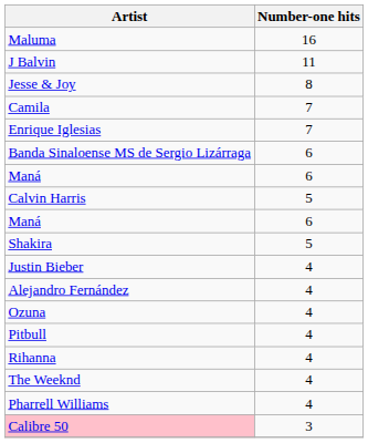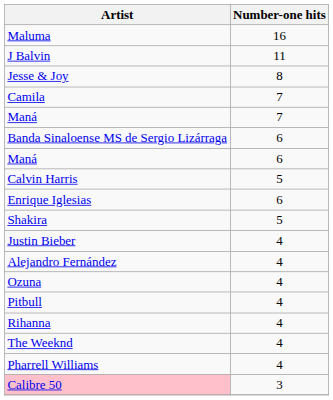row 6 | Artist: Enrique Iglesias -> Maná
row 10 | Artist: Maná -> Enrique Iglesias
